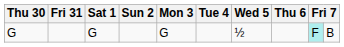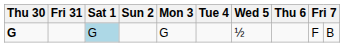row 2 | Thu 30: normal -> bold
row 2 | Sat 1: no background -> lightblue background
row 2 | column 9: paleturquoise background -> no background
